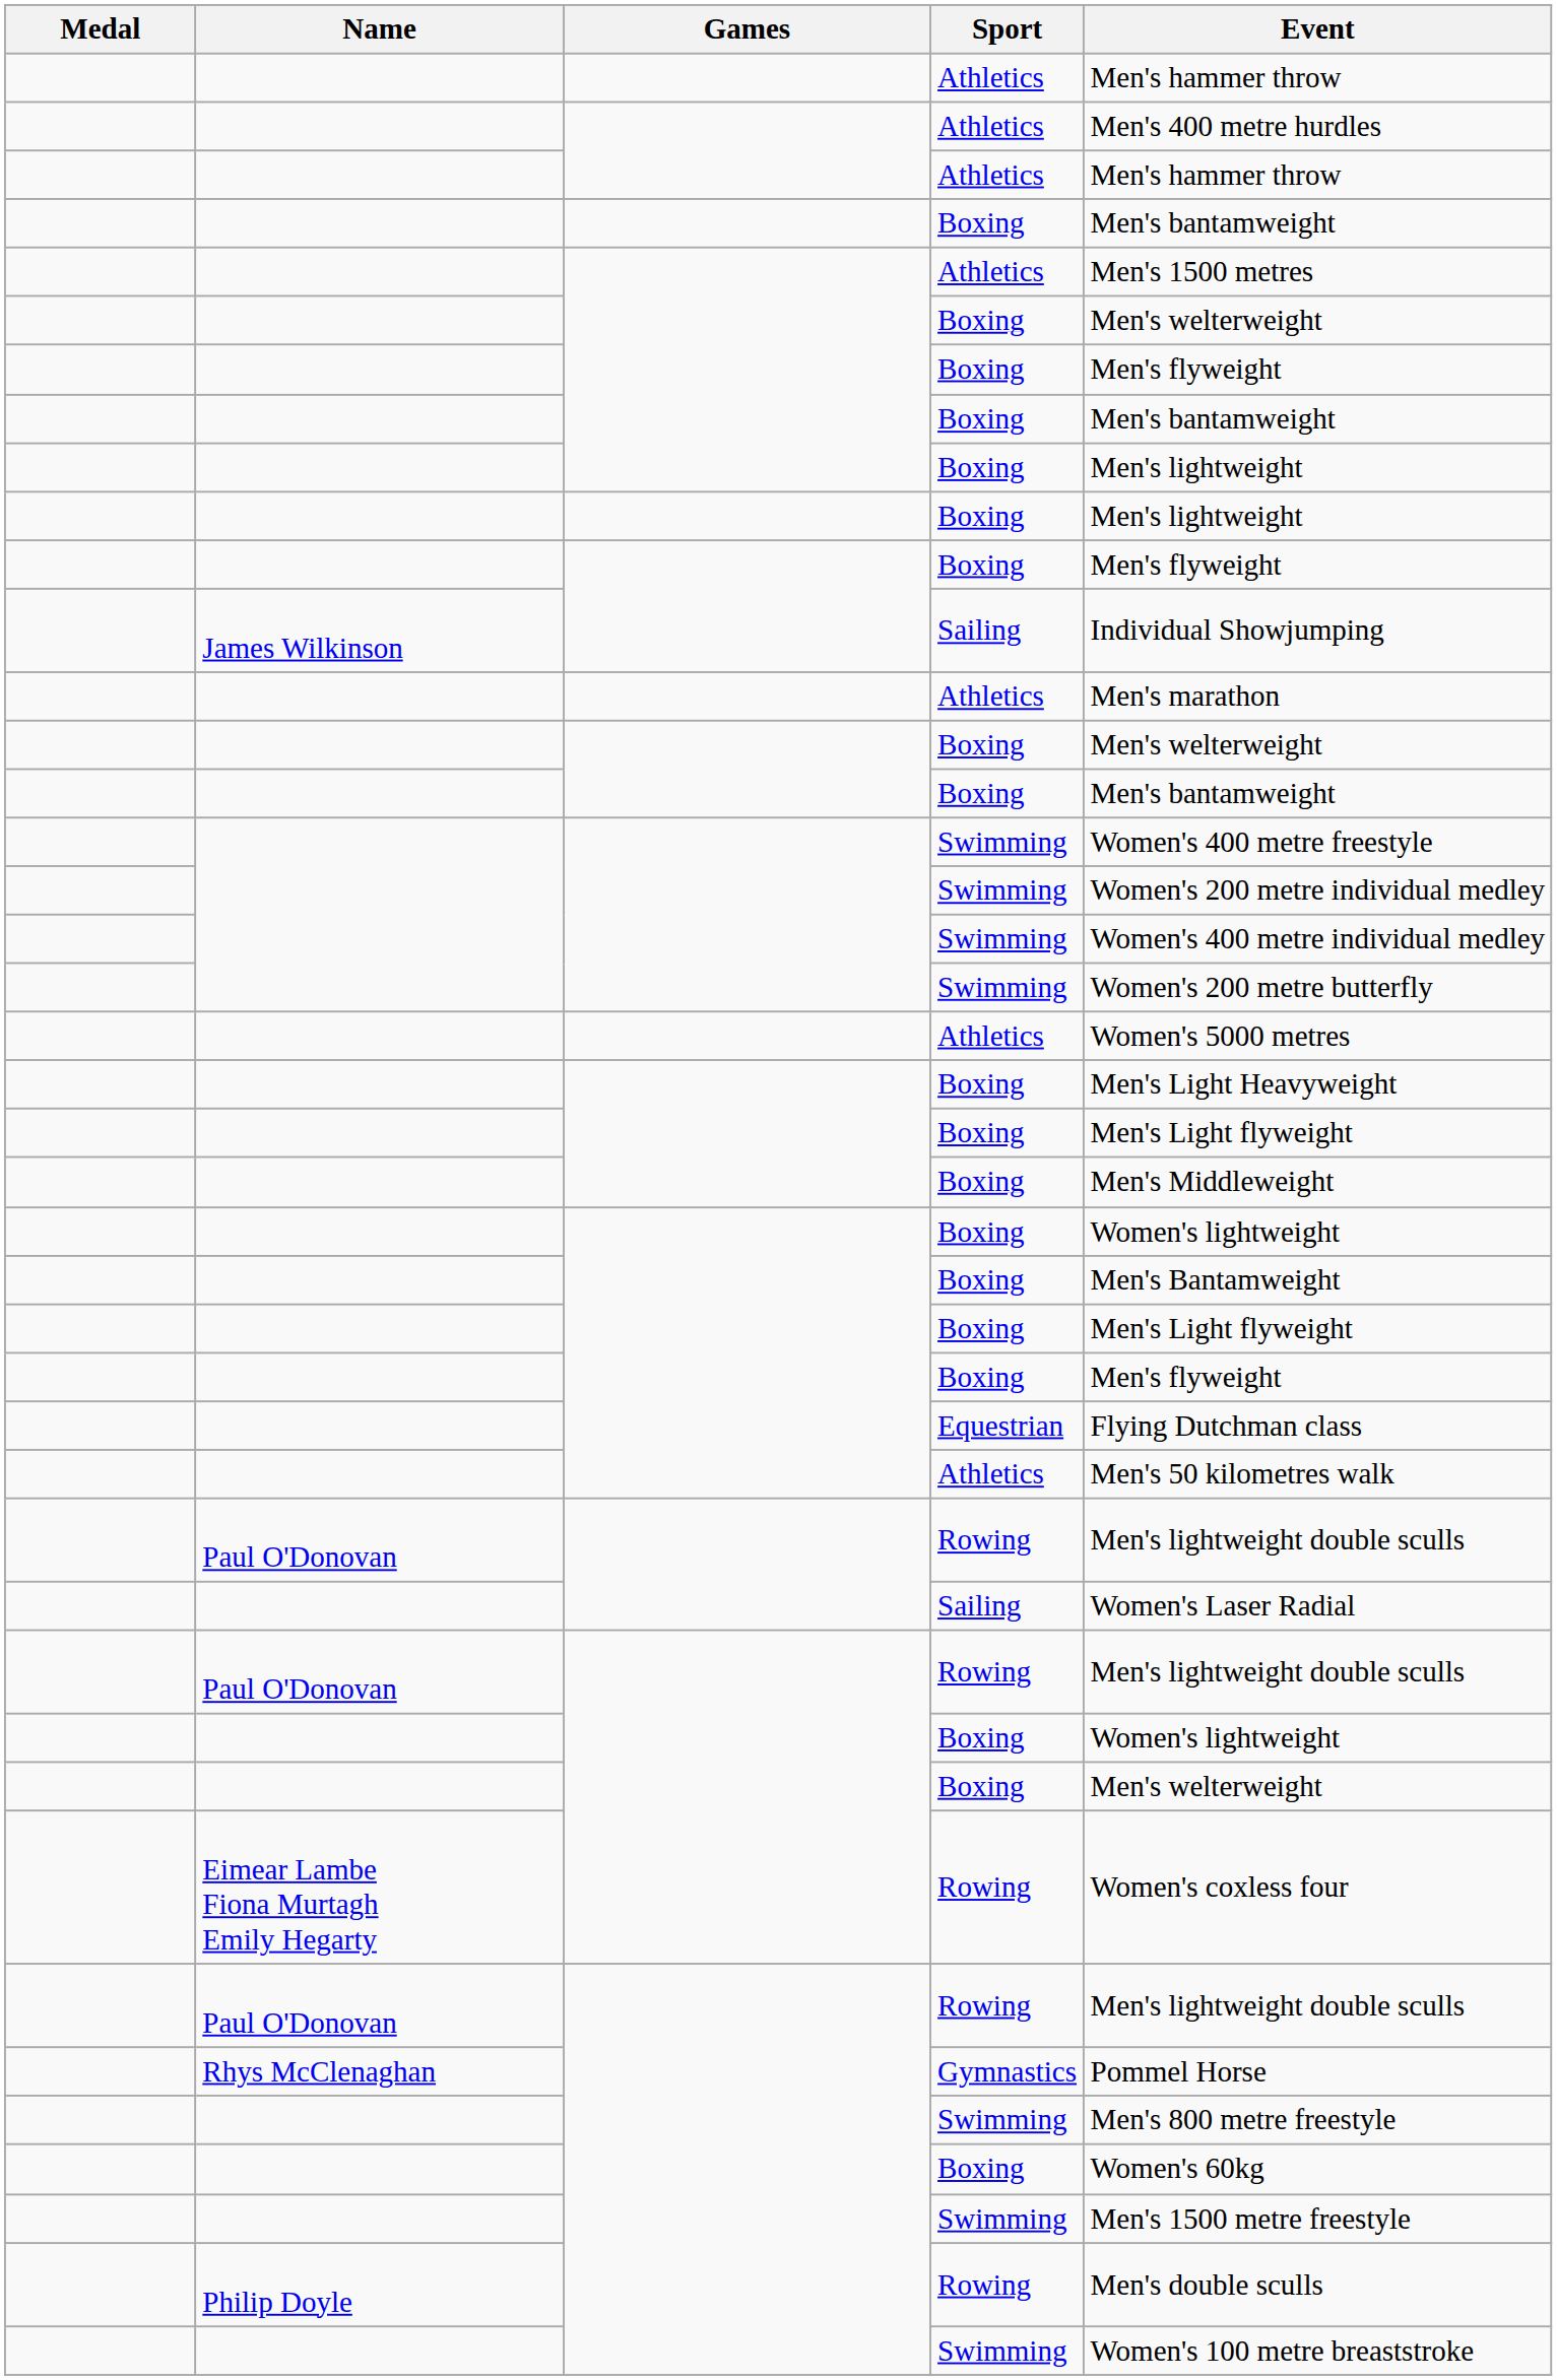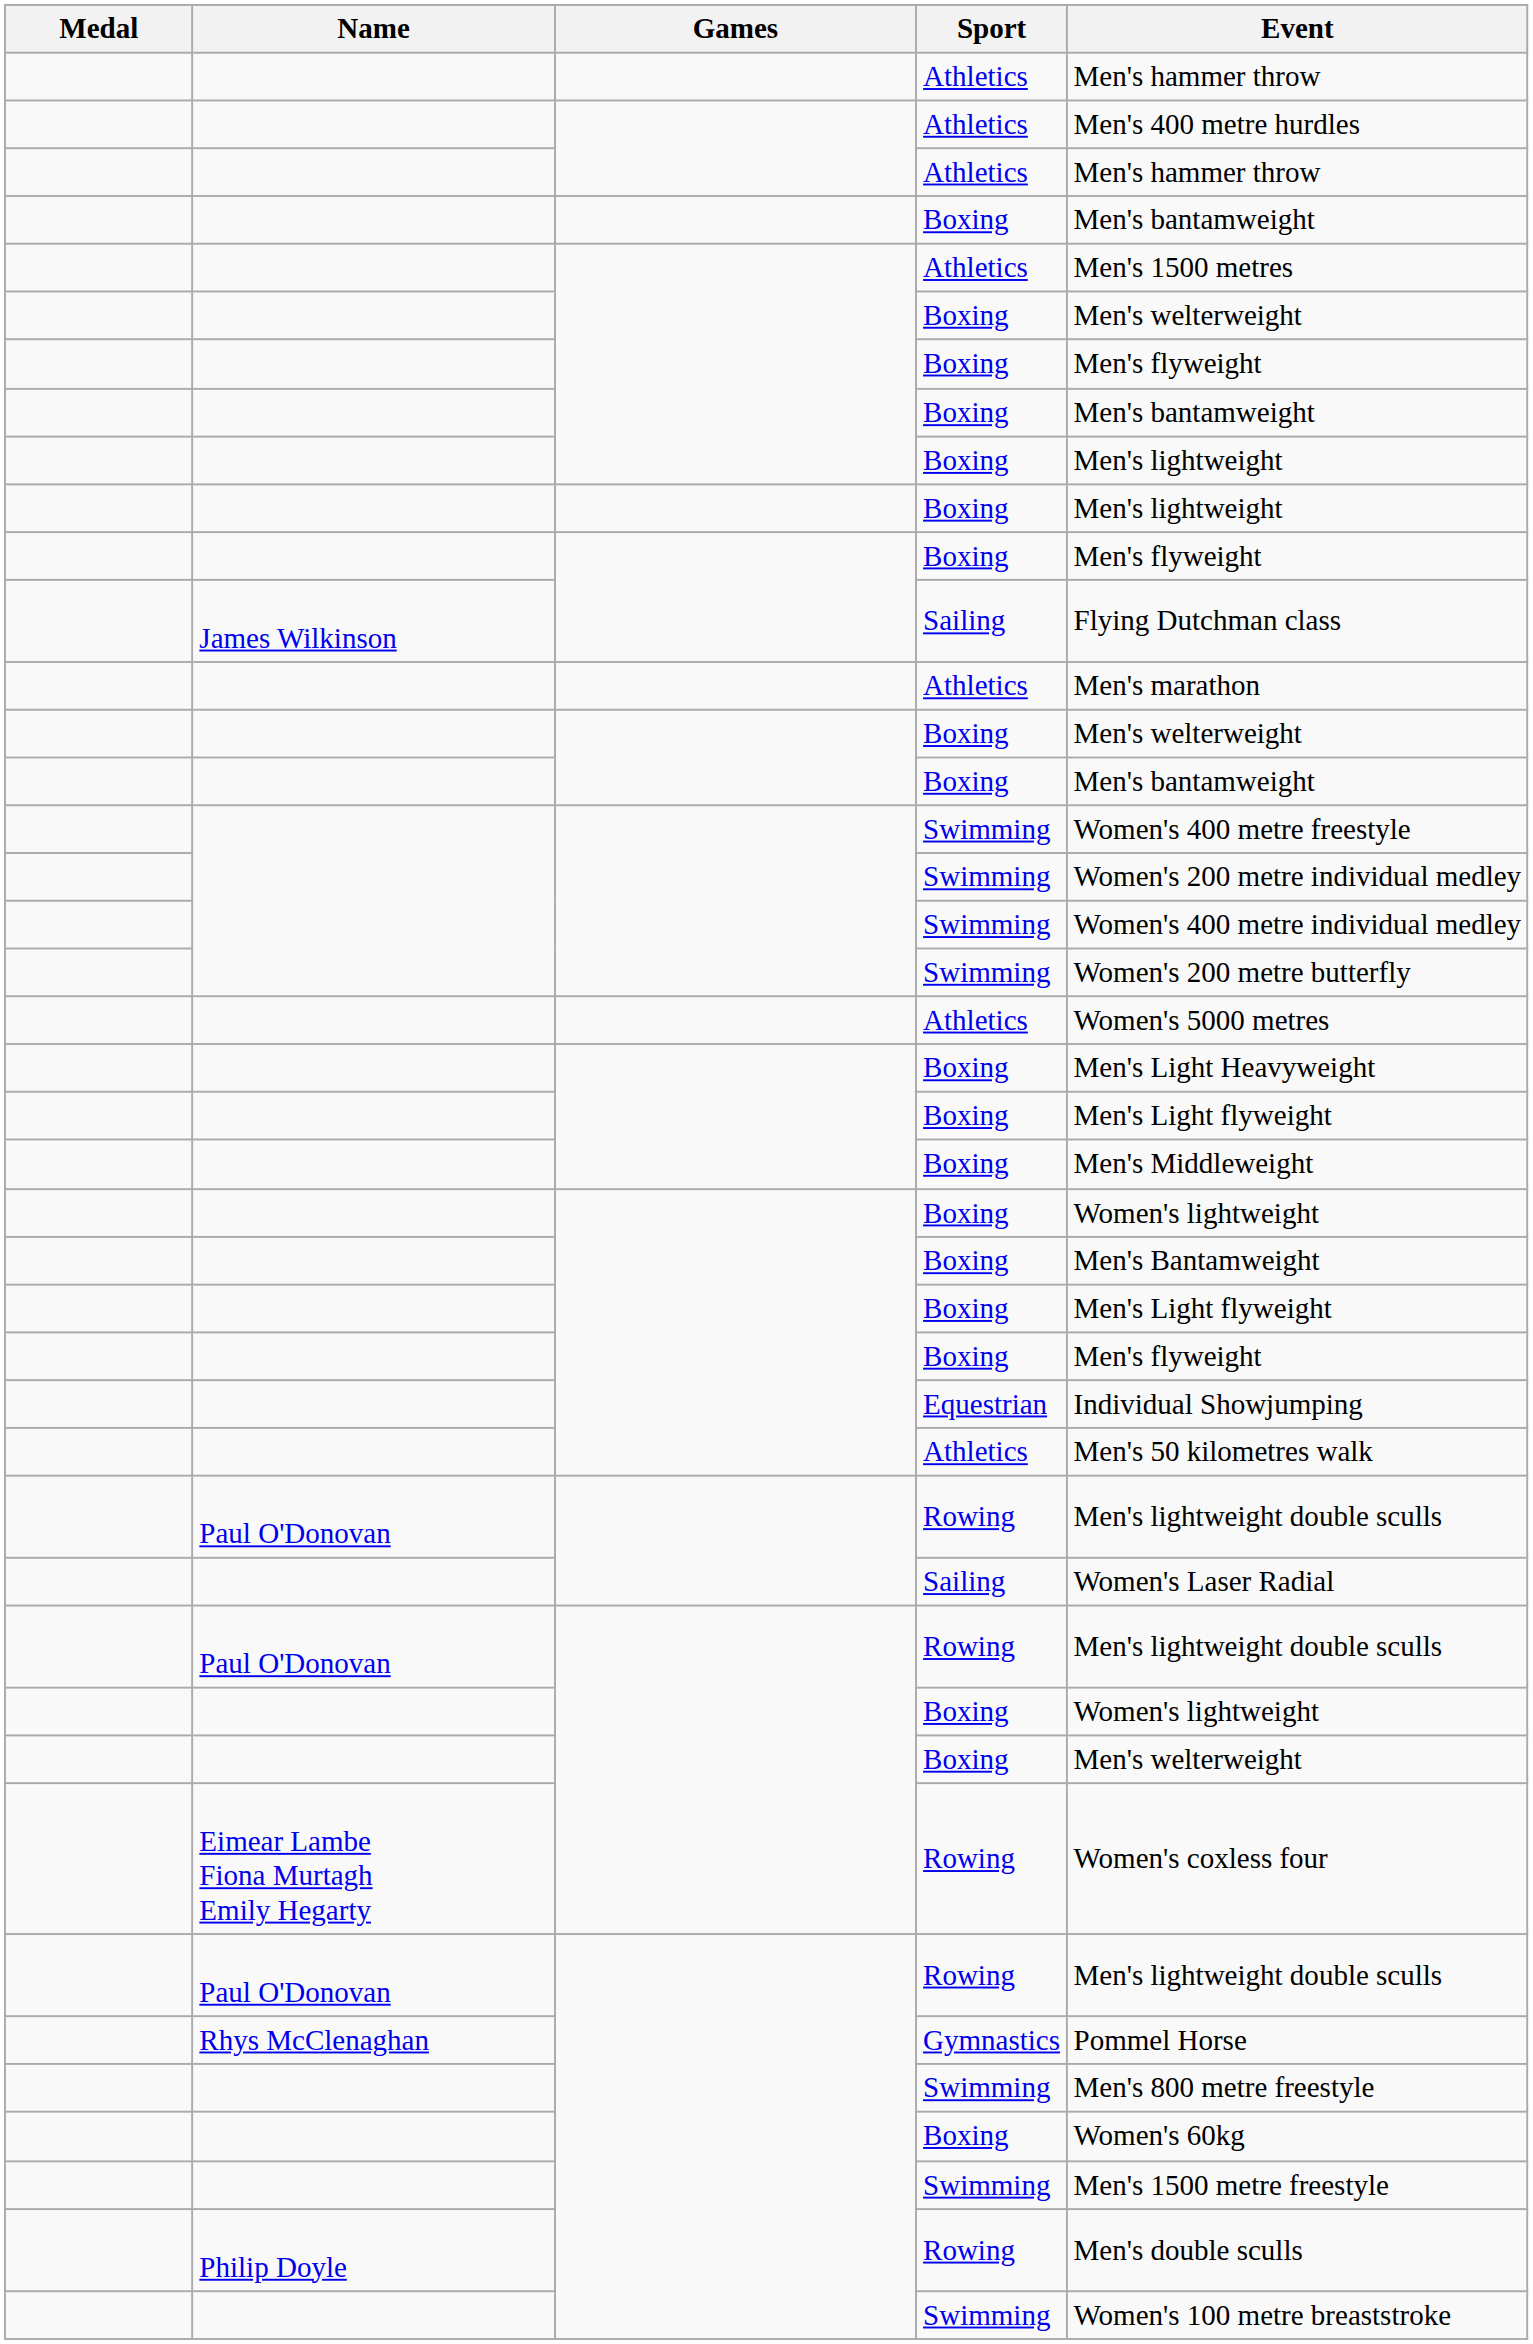James Wilkinson / Sailing | Event: Individual Showjumping -> Flying Dutchman class
Equestrian | Event: Flying Dutchman class -> Individual Showjumping
